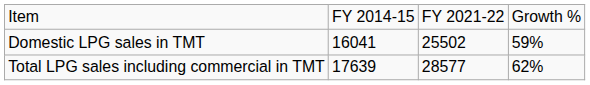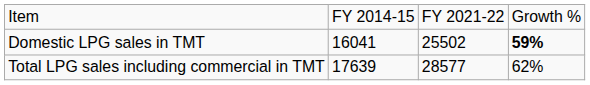Domestic LPG sales in TMT | column 4: normal -> bold
